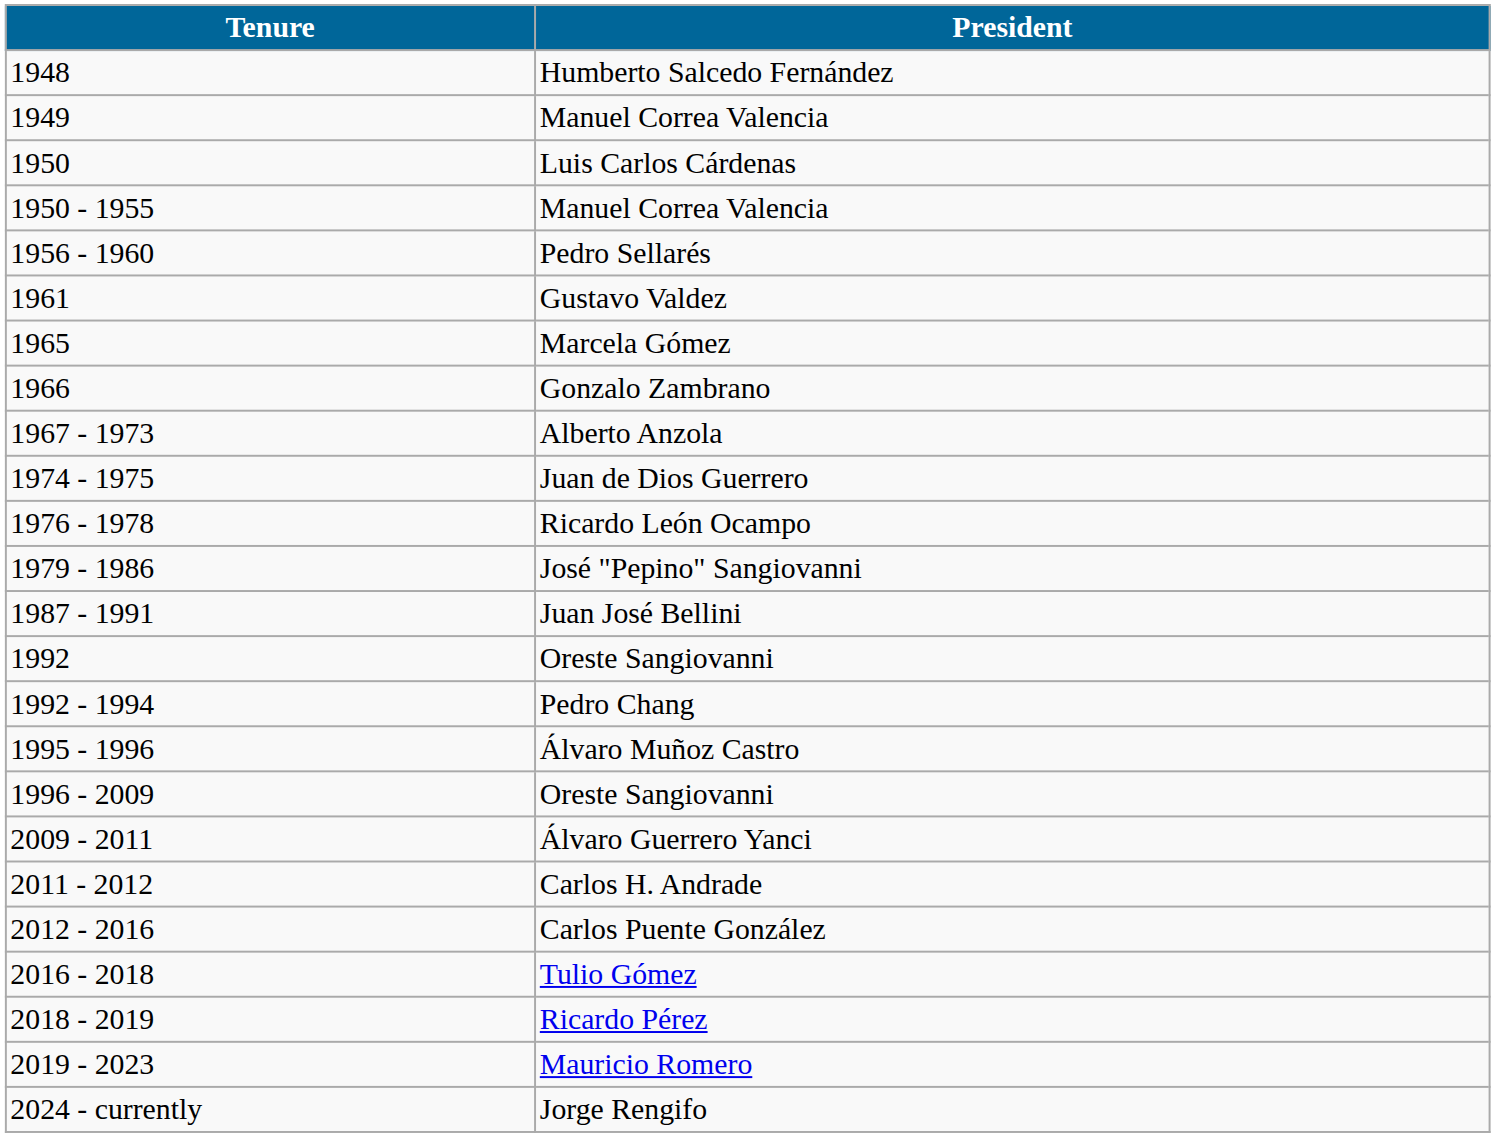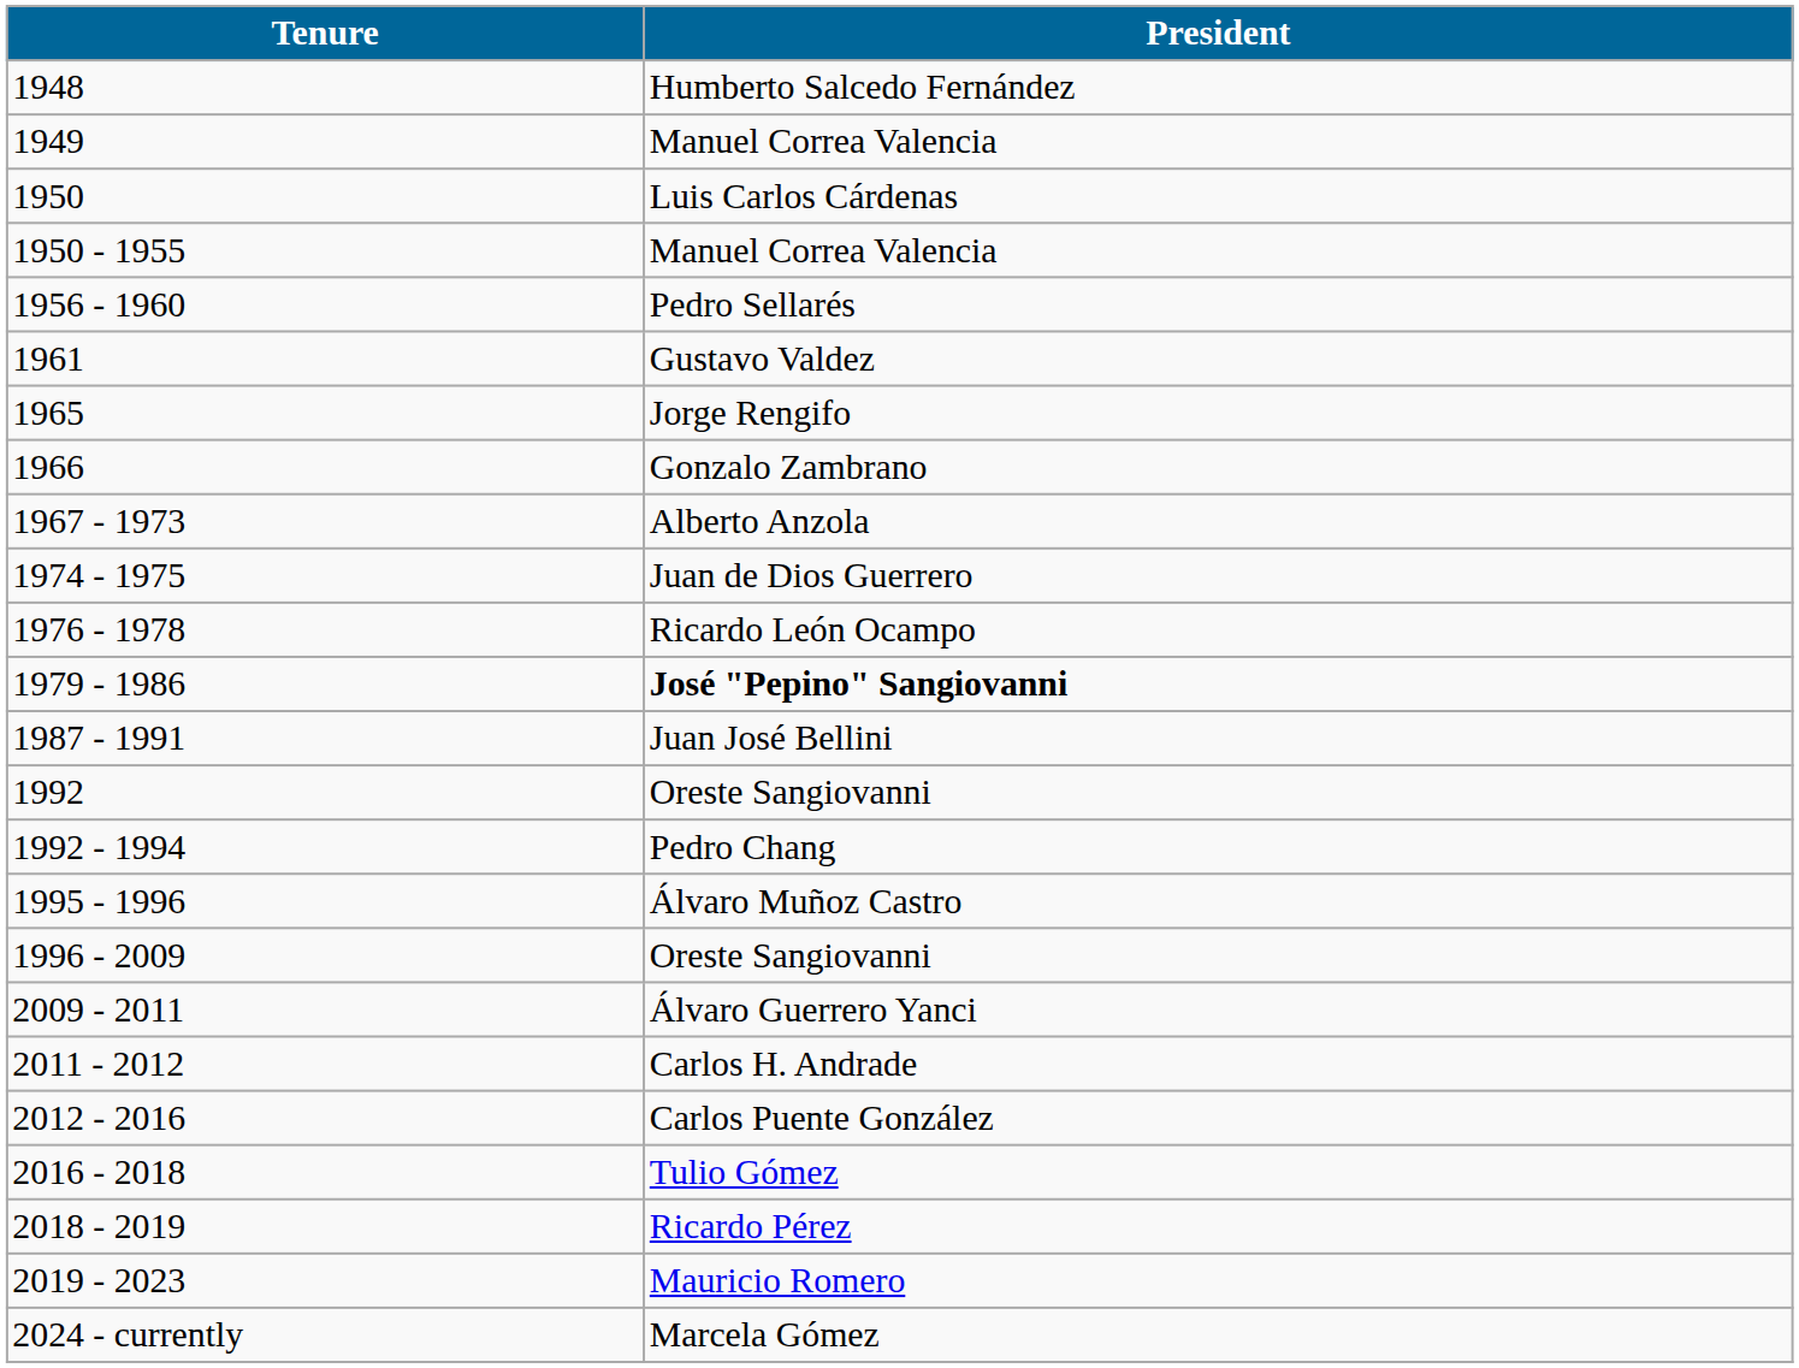row 8 | President: Marcela Gómez -> Jorge Rengifo
row 13 | President: normal -> bold
row 25 | President: Jorge Rengifo -> Marcela Gómez
